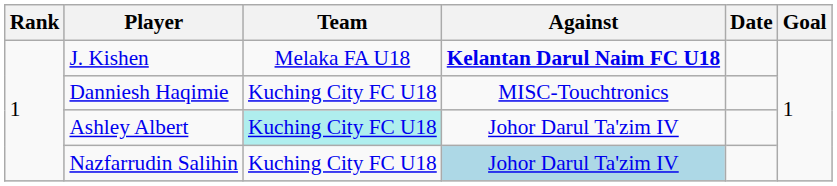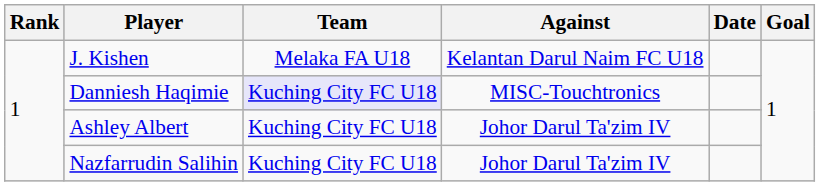J. Kishen | Against: bold -> normal
Danniesh Haqimie | Team: no background -> lavender background
Ashley Albert | Team: paleturquoise background -> no background
Nazfarrudin Salihin | Against: lightblue background -> no background
